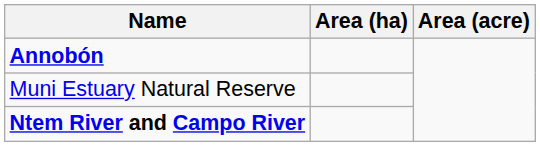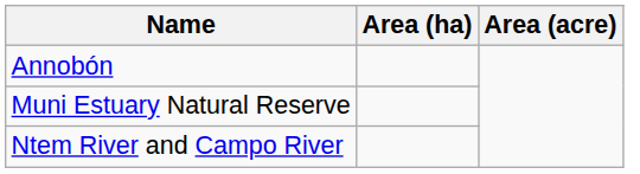Annobón | Name: bold -> normal
Ntem River and Campo River | Name: bold -> normal
